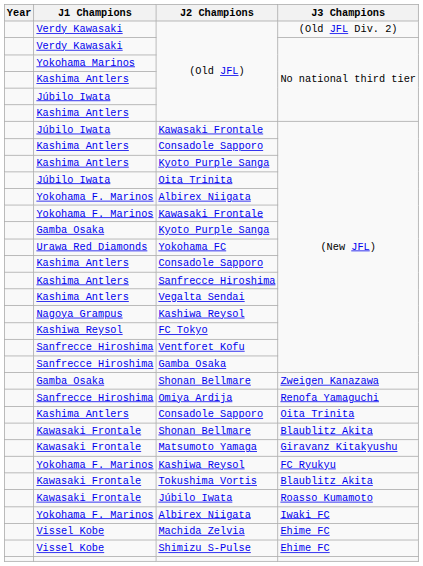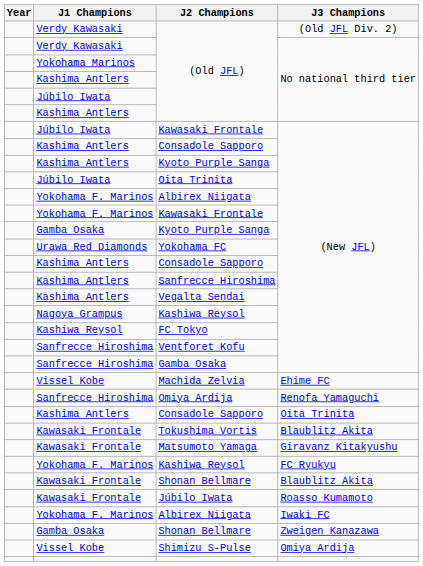rows swapped: Gamba Osaka / Shonan Bellmare <-> Machida Zelvia
rows swapped: Kawasaki Frontale / Shonan Bellmare <-> Tokushima Vortis
Shimizu S-Pulse | J3 Champions: Ehime FC -> Omiya Ardija
